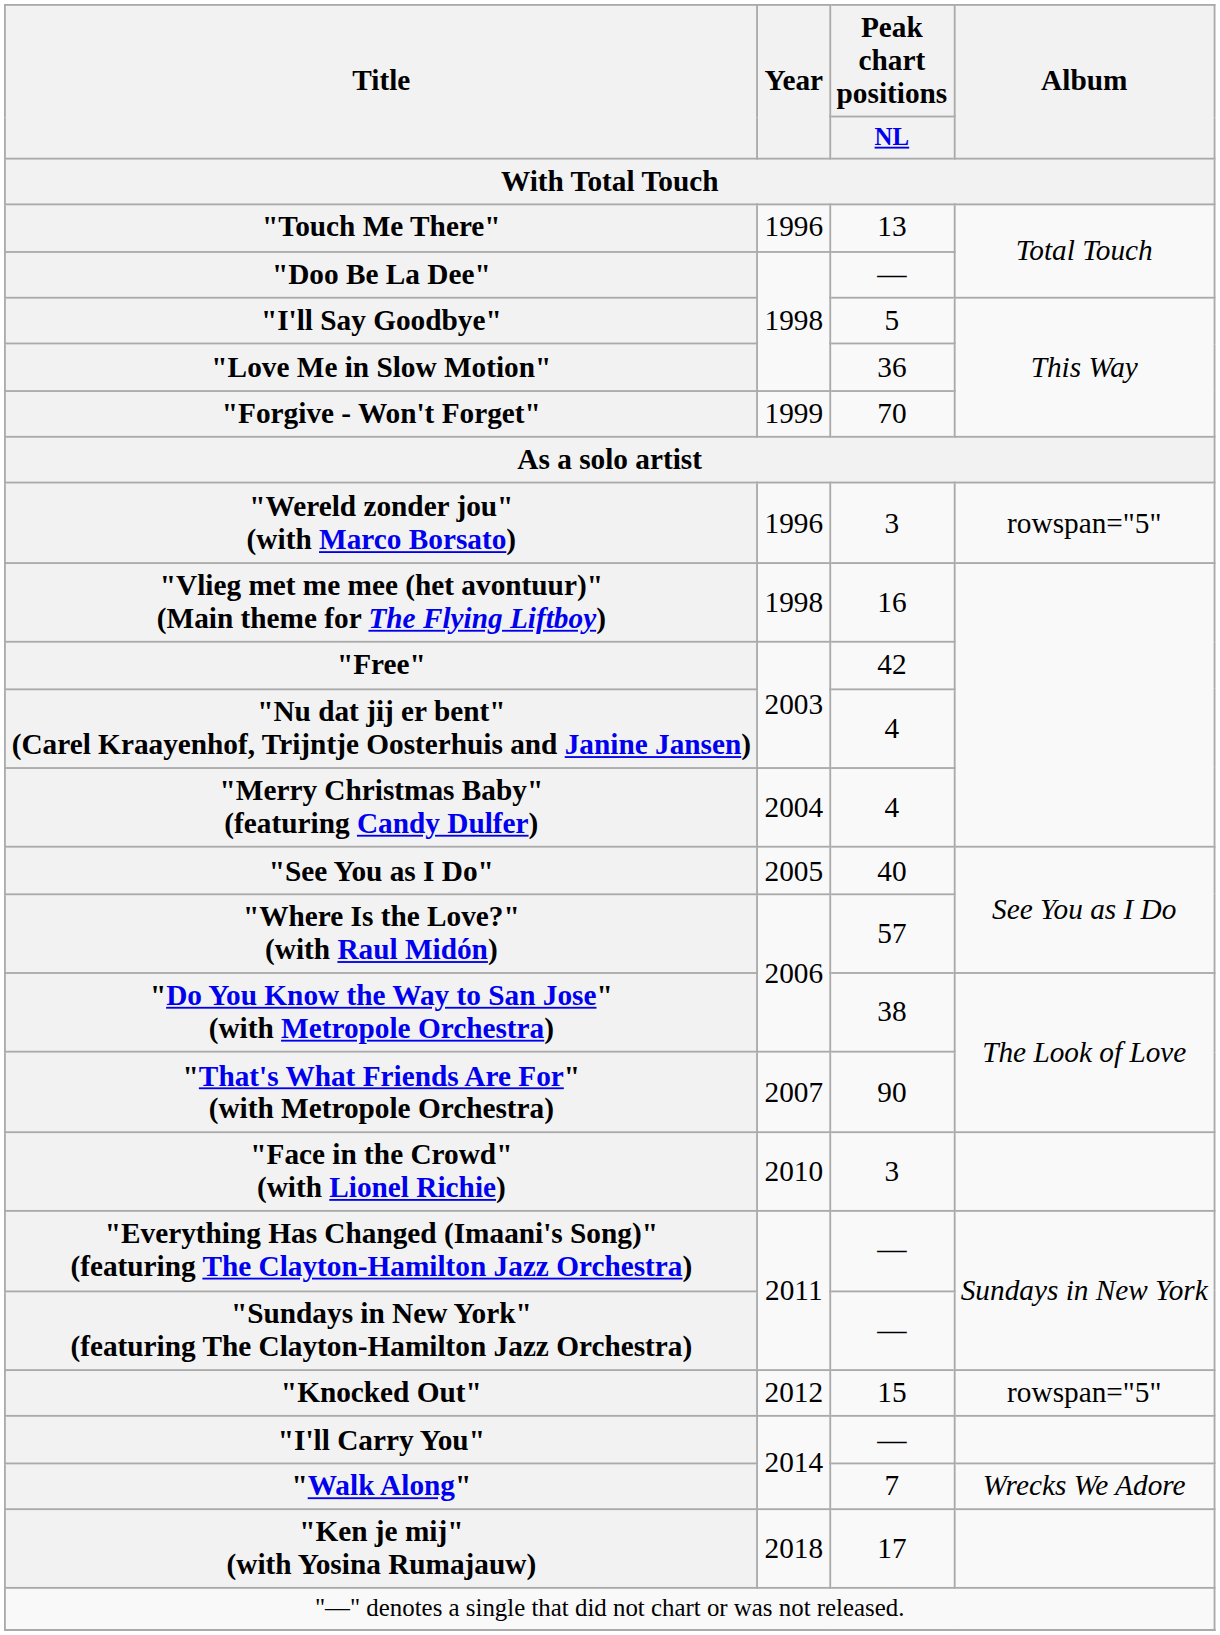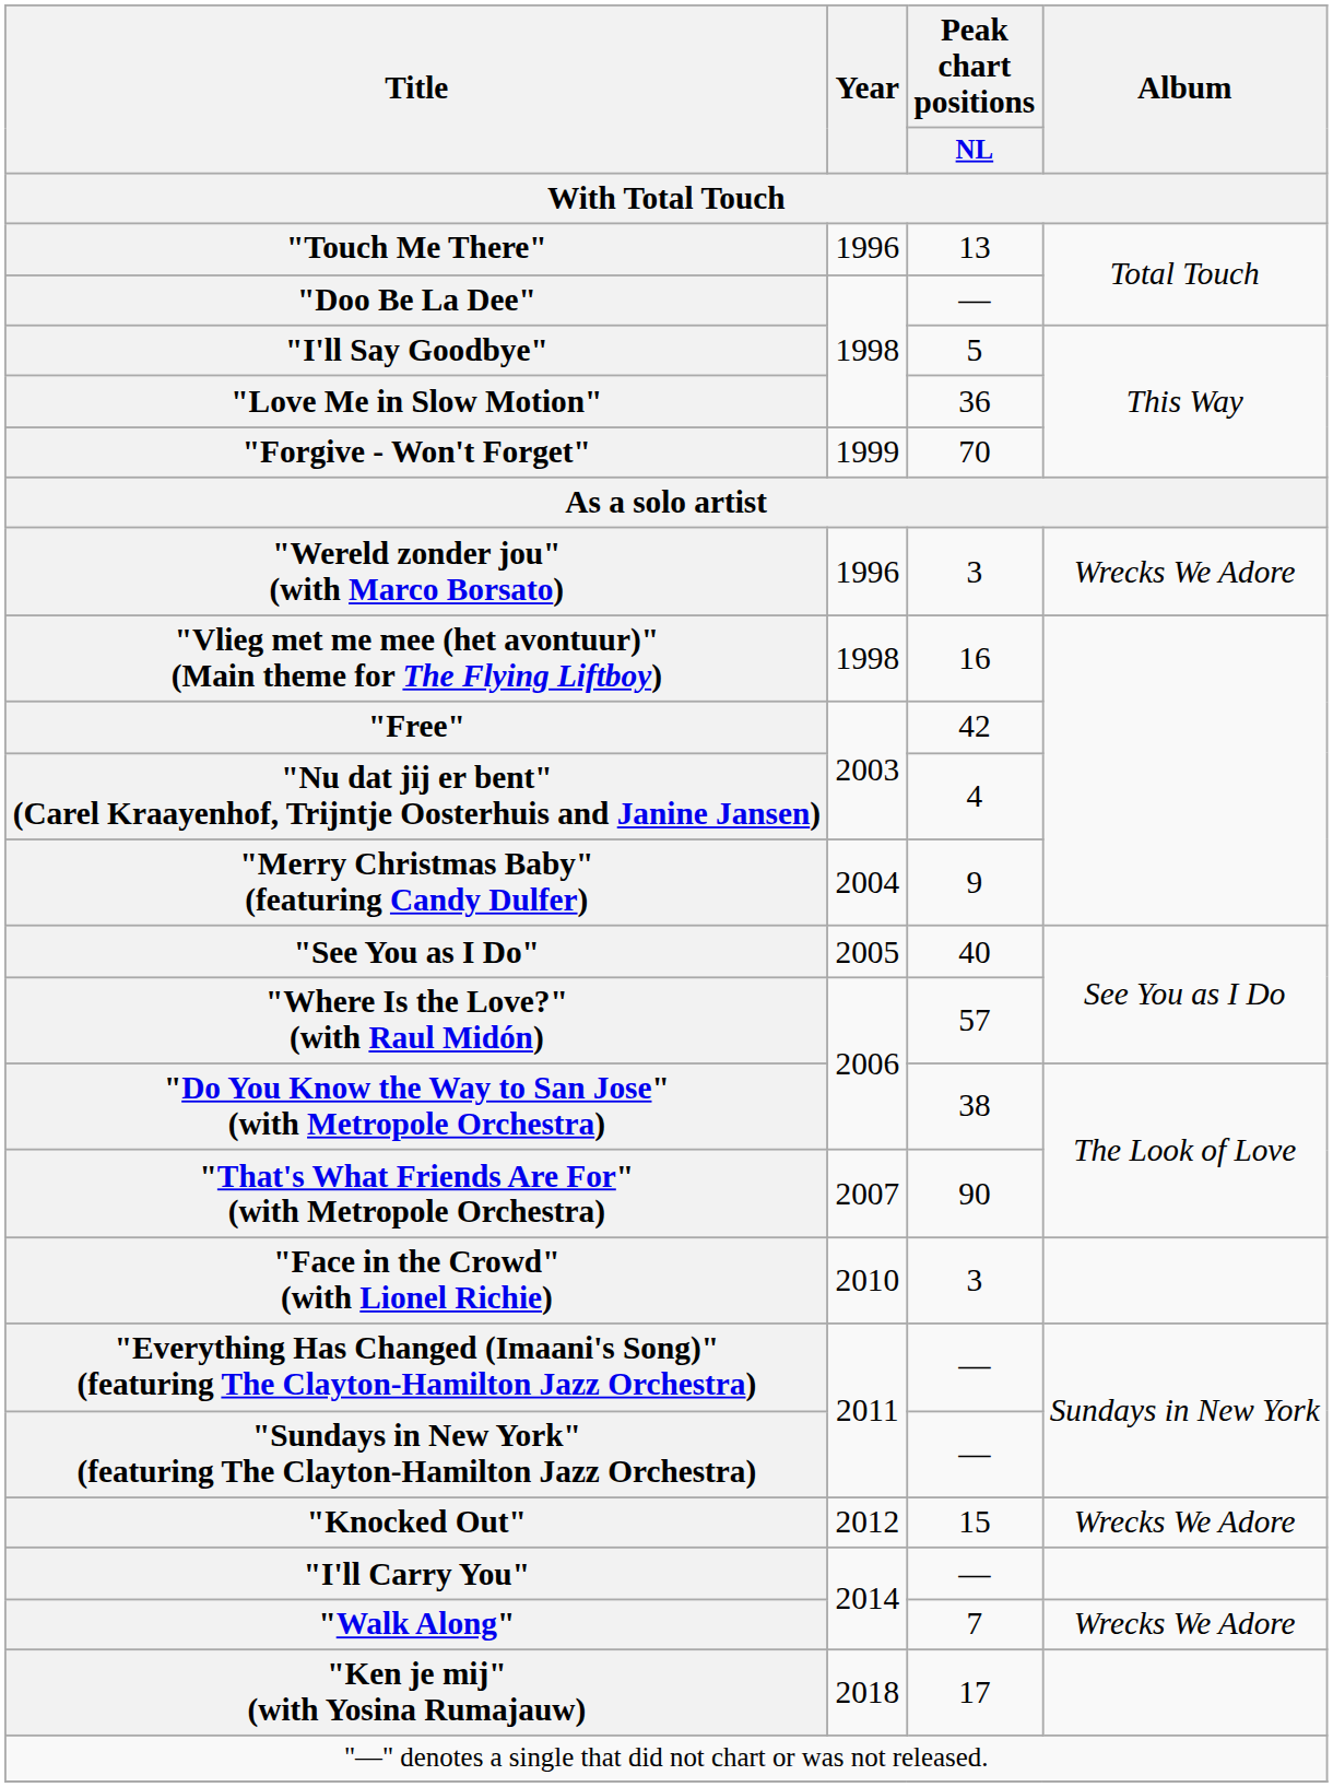"Wereld zonder jou" (with Marco Borsato) | Album: rowspan="5" -> Wrecks We Adore
"Merry Christmas Baby" (featuring Candy Dulfer) | Peak chart positions / NL: 4 -> 9
"Knocked Out" | Album: rowspan="5" -> Wrecks We Adore
